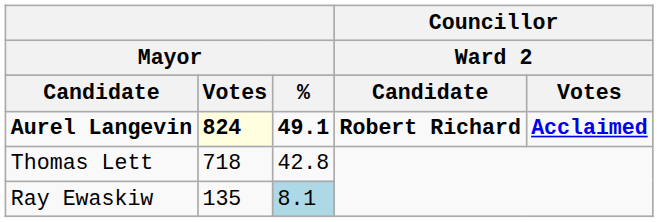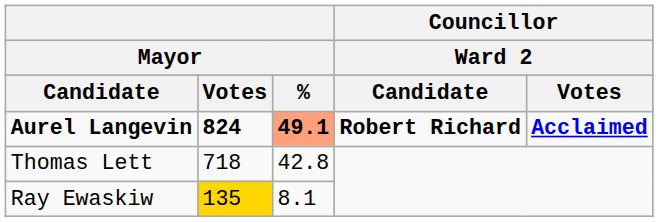Aurel Langevin | Mayor / Votes: lightyellow background -> no background
Aurel Langevin | Mayor / %: no background -> lightsalmon background
Ray Ewaskiw | Mayor / Votes: no background -> gold background
Ray Ewaskiw | Mayor / %: lightblue background -> no background
